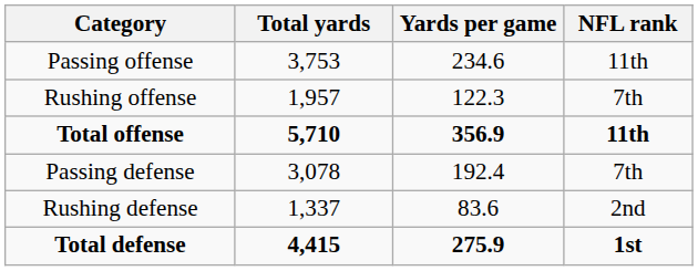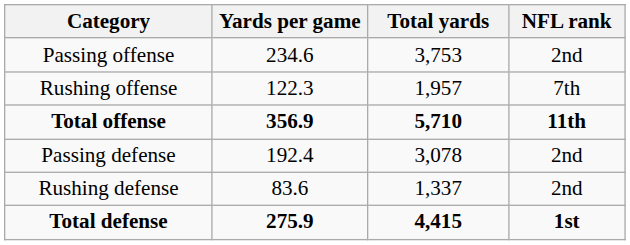columns swapped: Total yards <-> Yards per game
Passing offense | NFL rank: 11th -> 2nd
Passing defense | NFL rank: 7th -> 2nd
